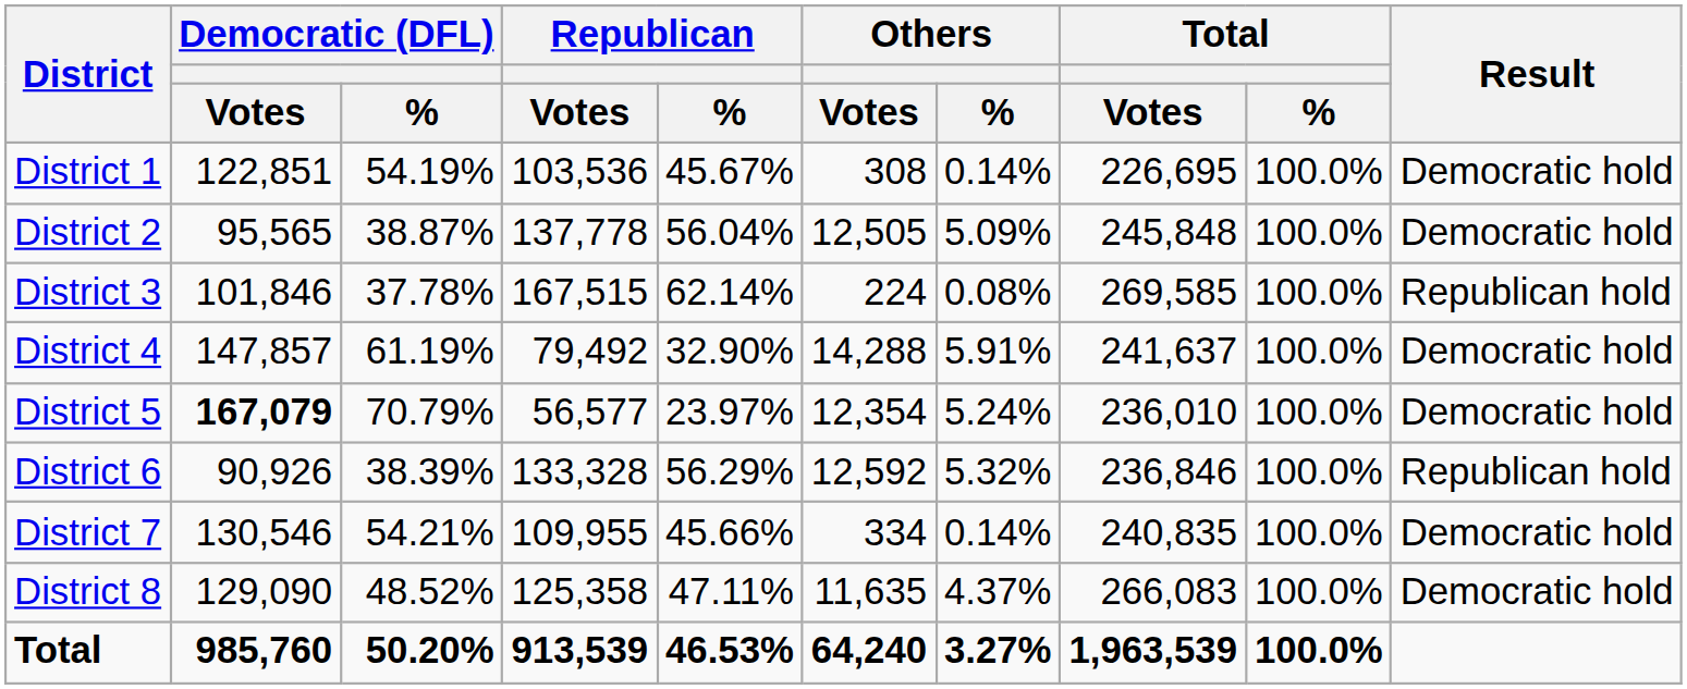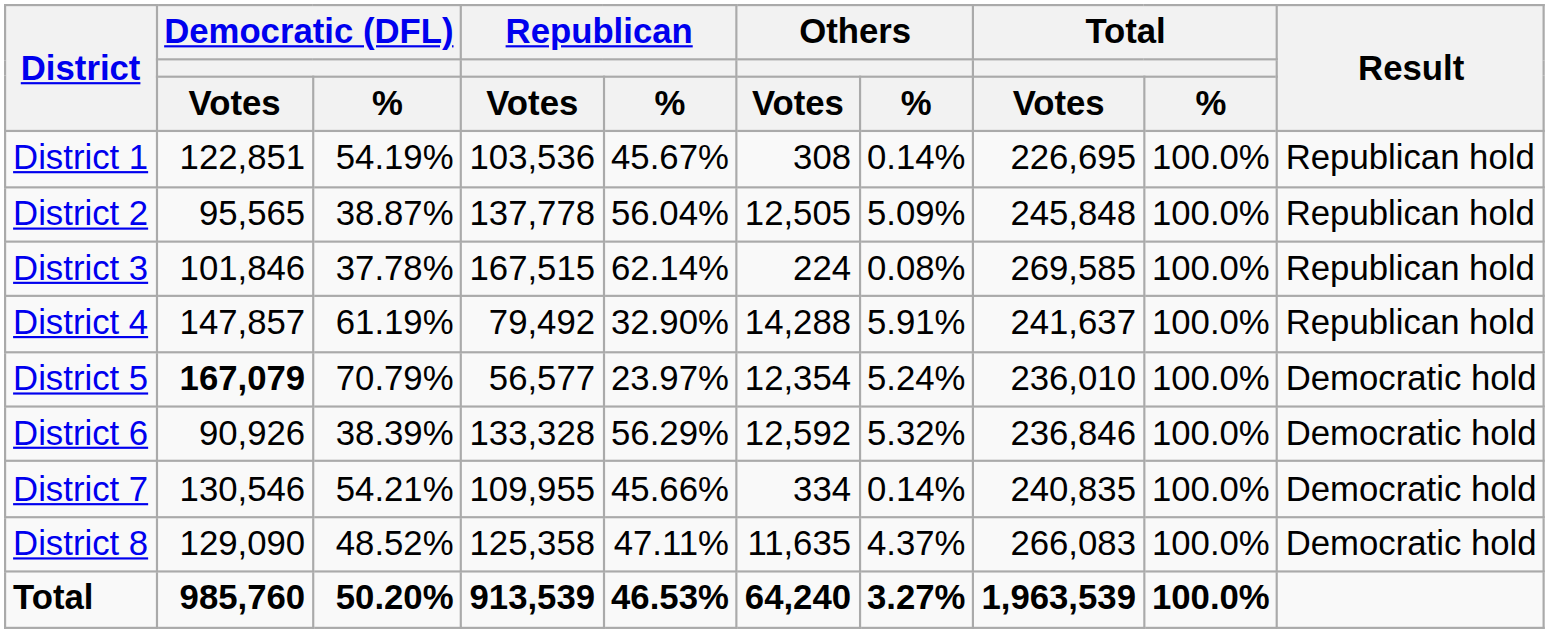District 1 | Result: Democratic hold -> Republican hold
District 2 | Result: Democratic hold -> Republican hold
District 4 | Result: Democratic hold -> Republican hold
District 6 | Result: Republican hold -> Democratic hold
